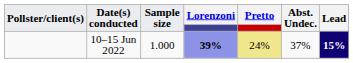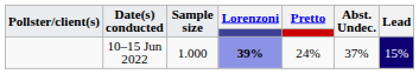10–15 Jun 2022 | Pretto: khaki background -> no background
10–15 Jun 2022 | Lead: bold -> normal
